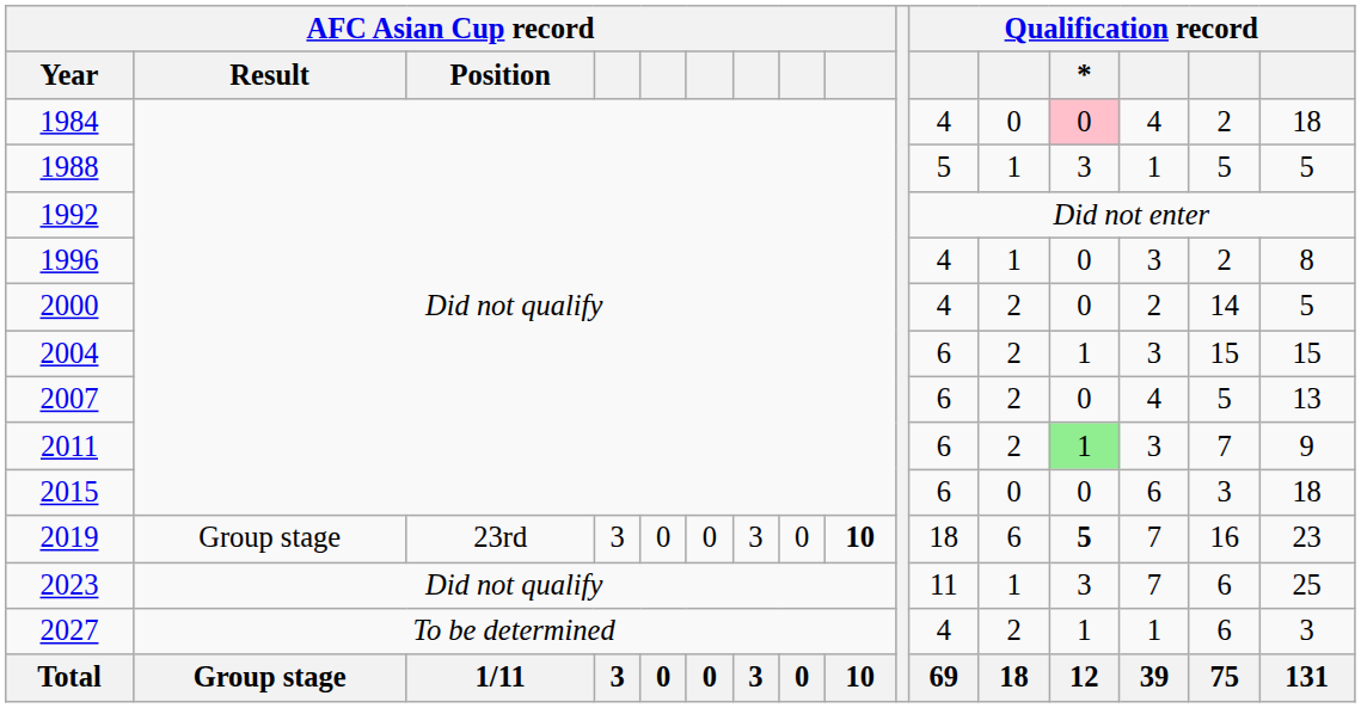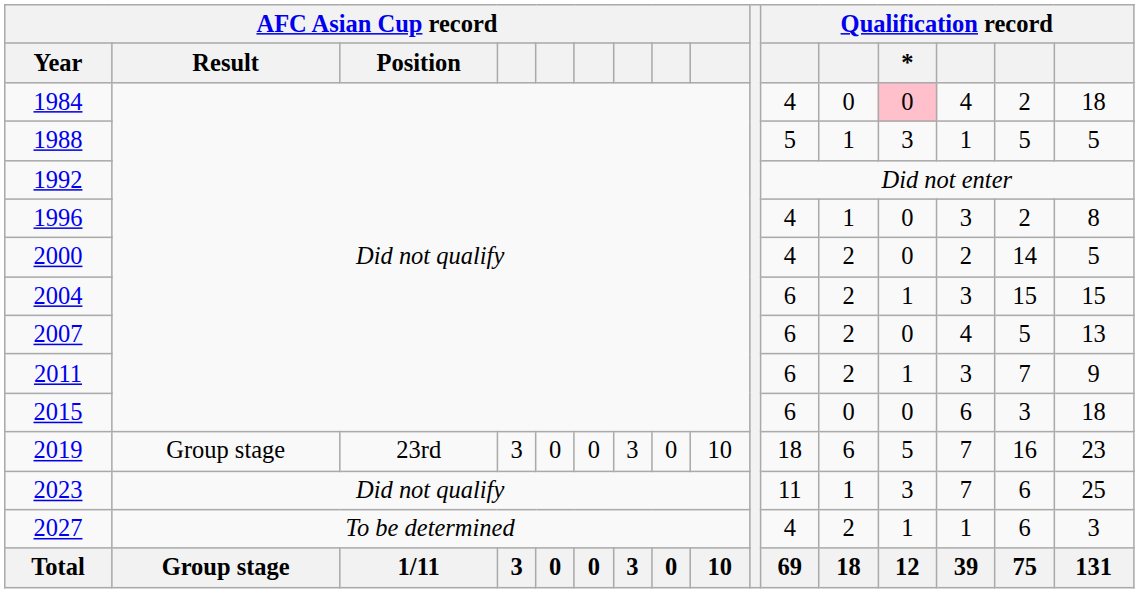2011 | Qualification record / *: lightgreen background -> no background
2019 | column 9: bold -> normal
2019 | Qualification record / *: bold -> normal
